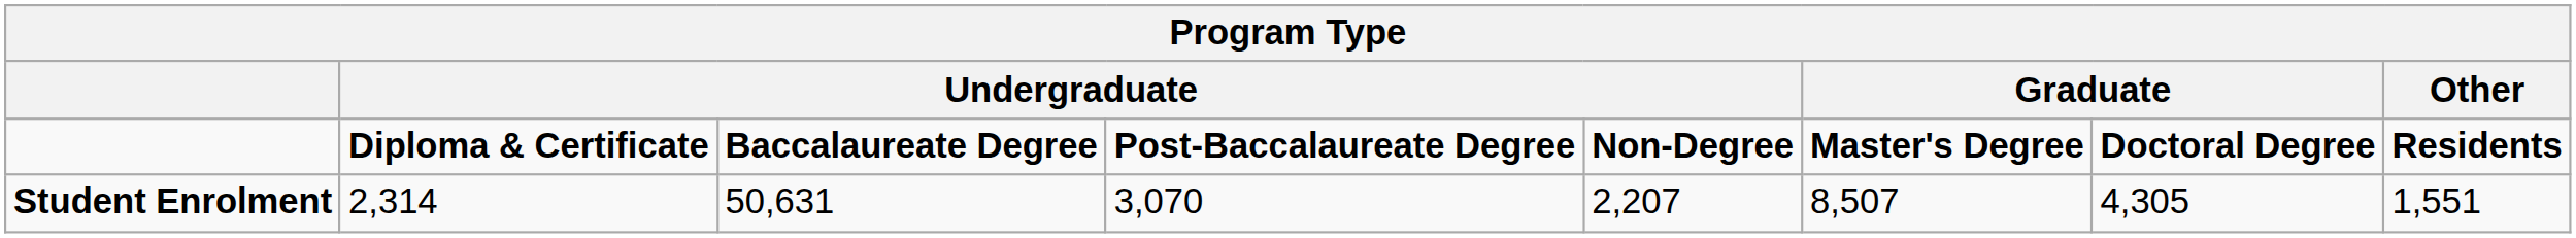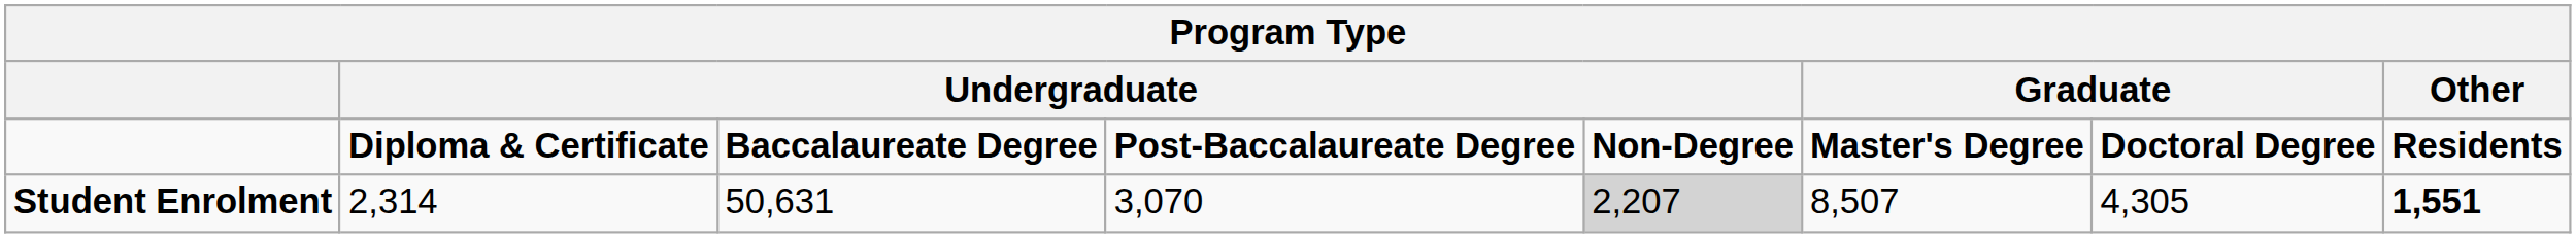Student Enrolment | column 5: no background -> lightgrey background
Student Enrolment | Other: normal -> bold
